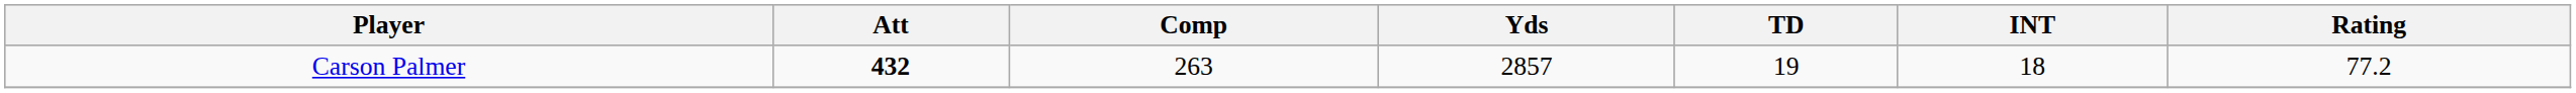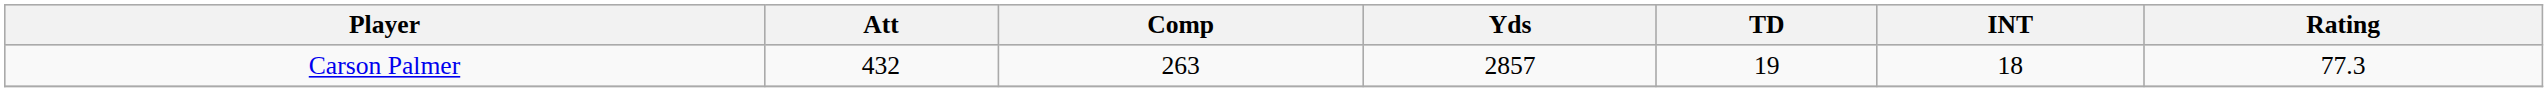Carson Palmer | Att: bold -> normal
Carson Palmer | Rating: 77.2 -> 77.3
